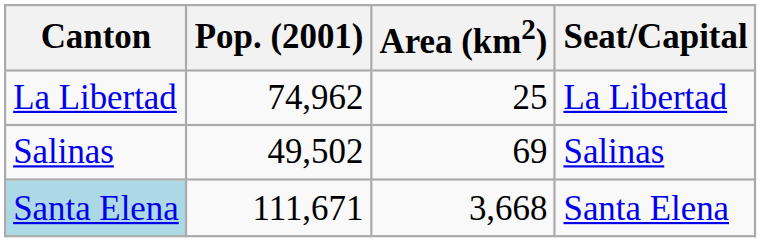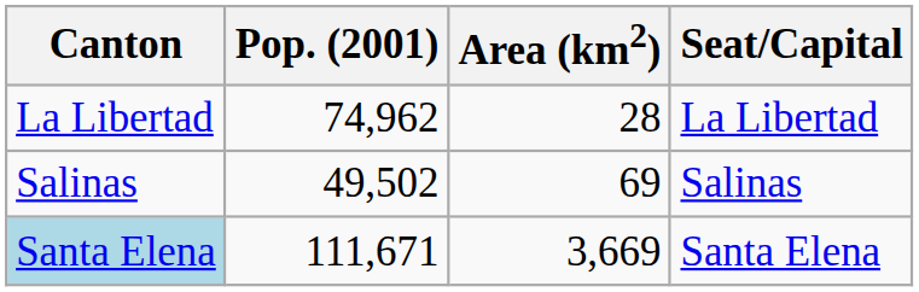row 2 | Area (km2): 25 -> 28
row 4 | Area (km2): 3,668 -> 3,669
